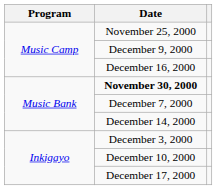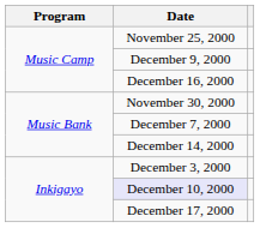November 30, 2000 | Date: bold -> normal
December 10, 2000 | Date: no background -> lavender background
